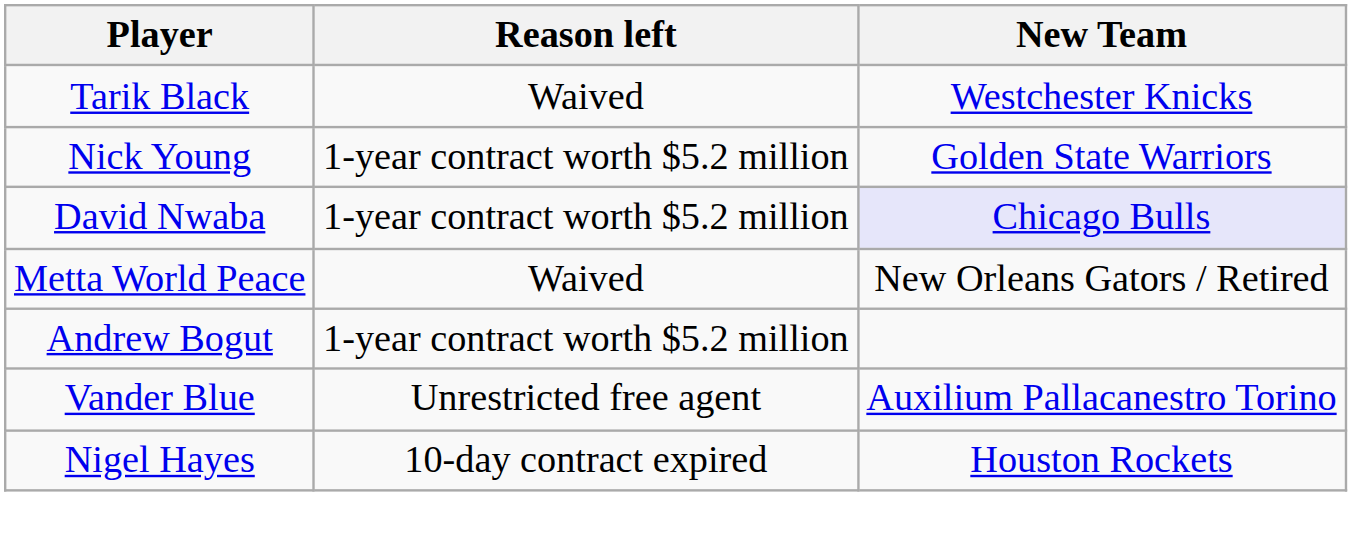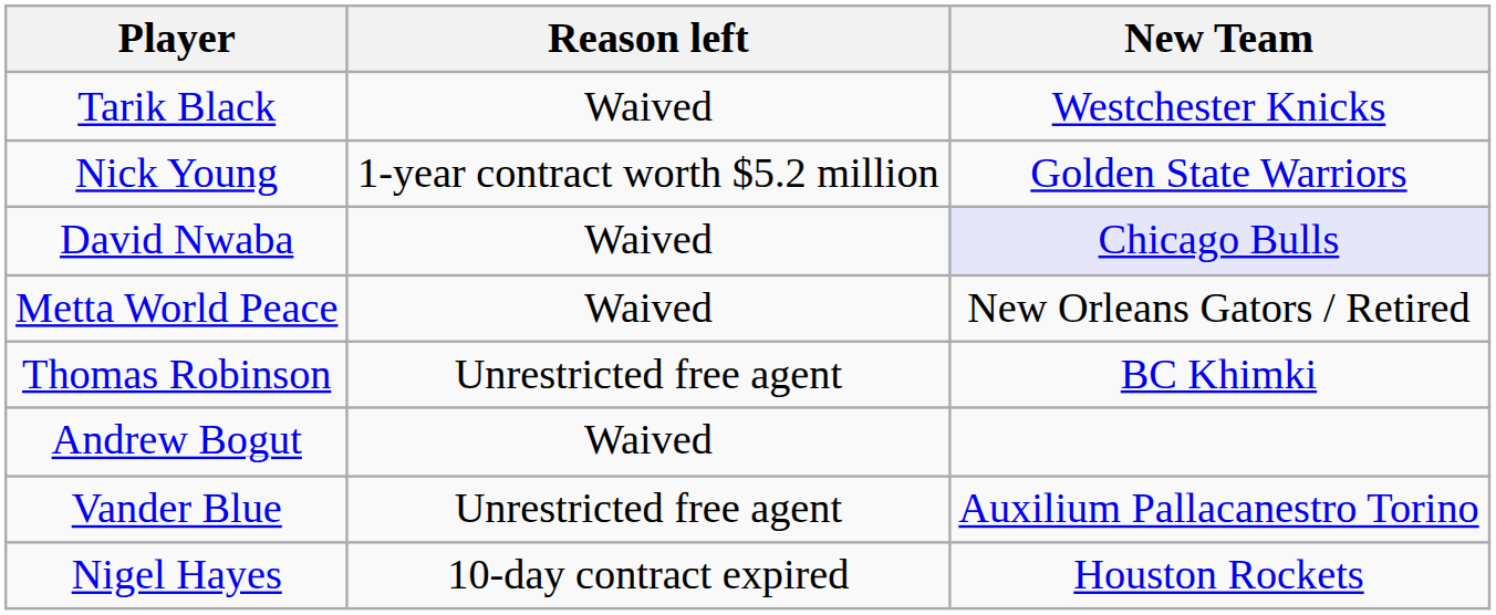David Nwaba | Reason left: 1-year contract worth $5.2 million -> Waived
+ row: Thomas Robinson | Unrestricted free agent | BC Khimki
Andrew Bogut | Reason left: 1-year contract worth $5.2 million -> Waived
